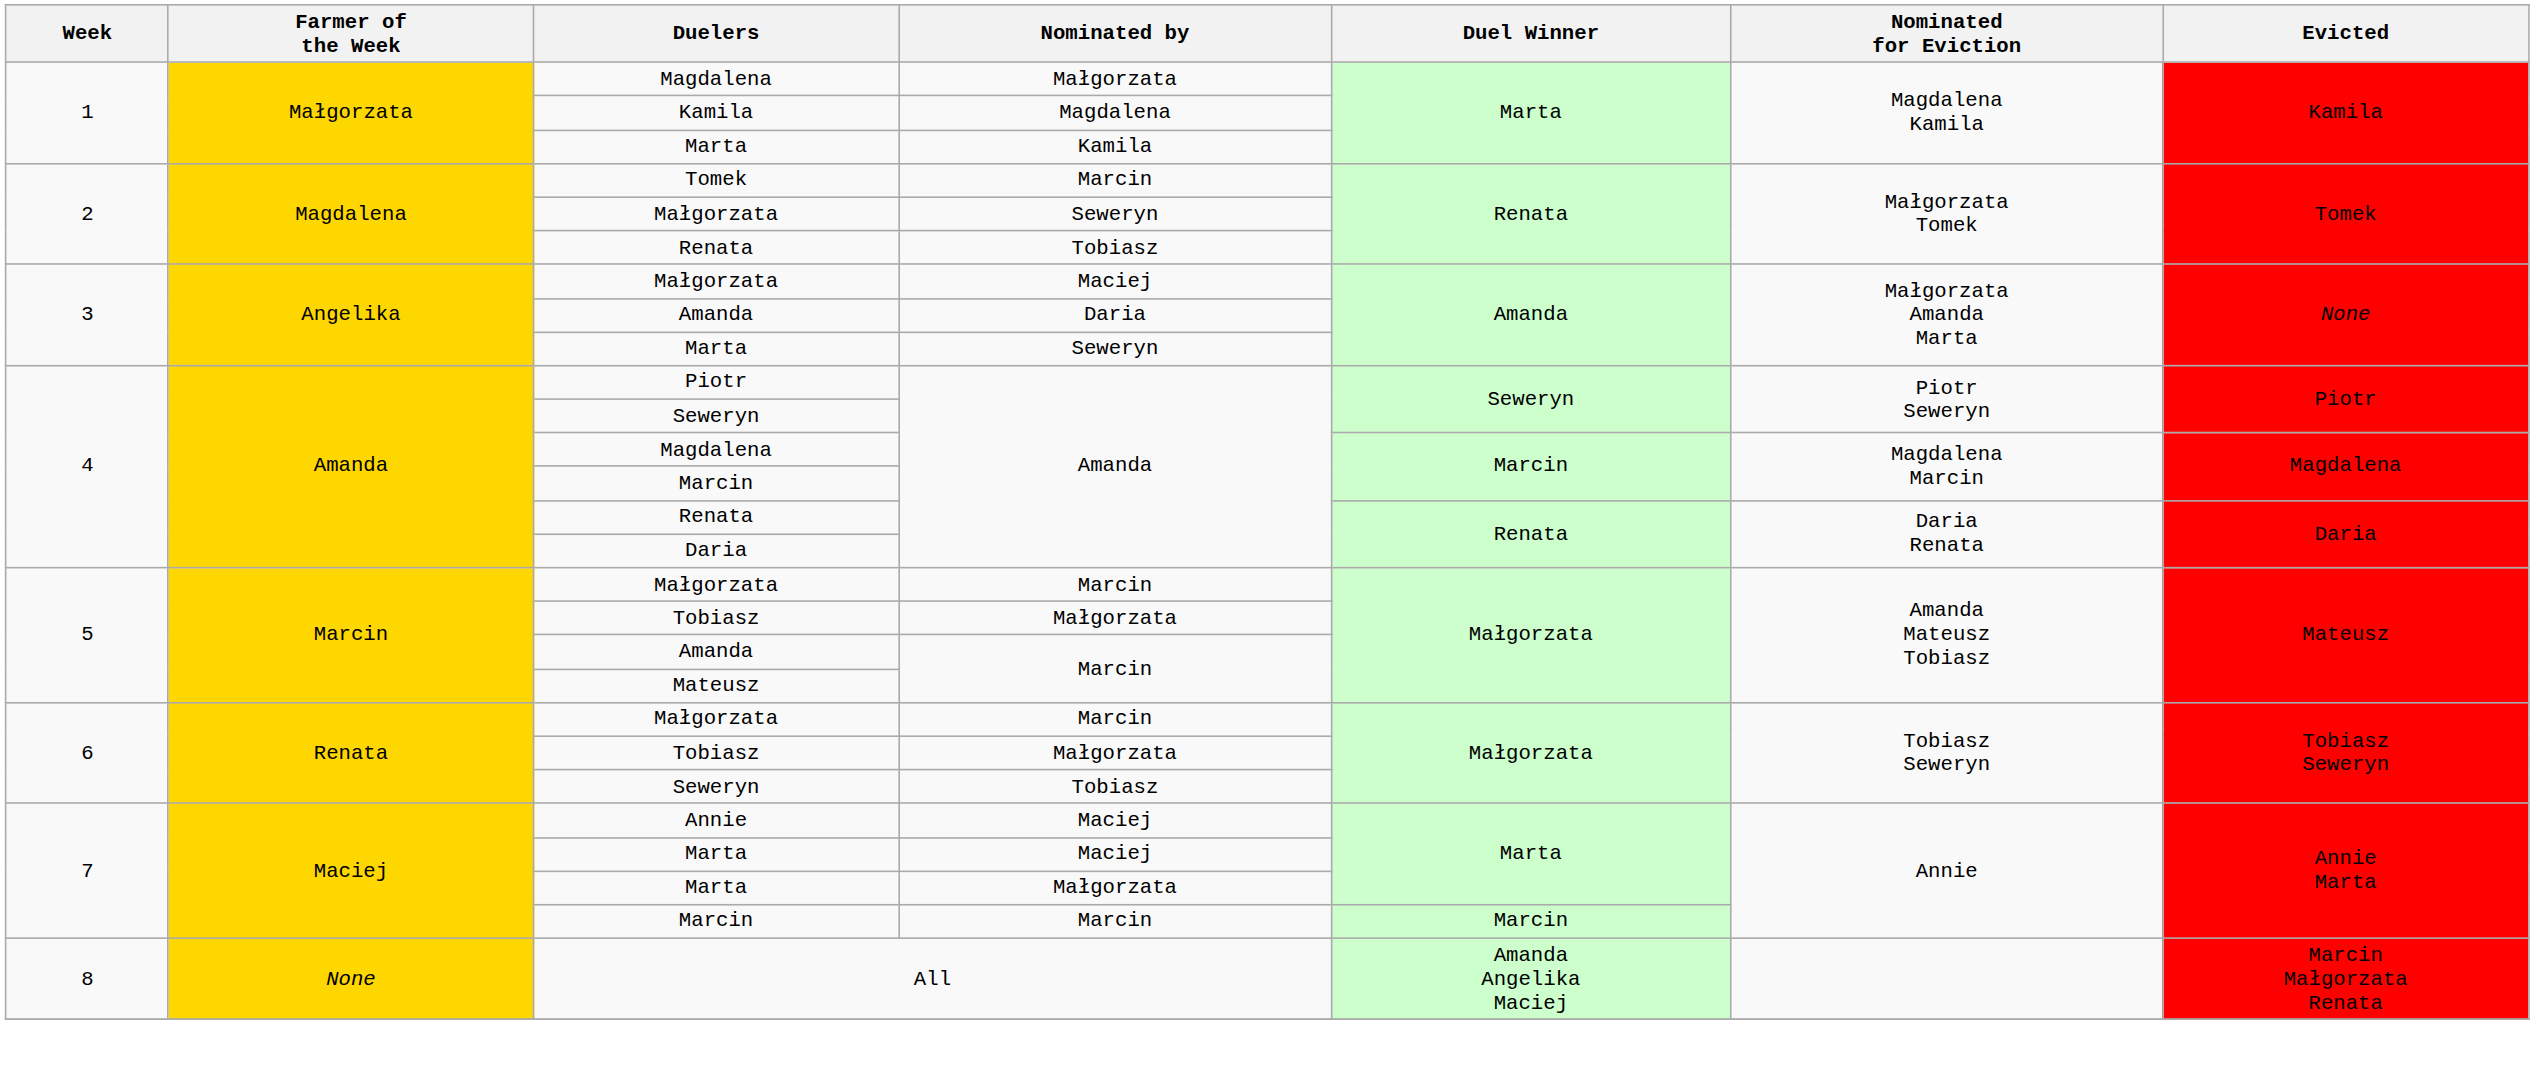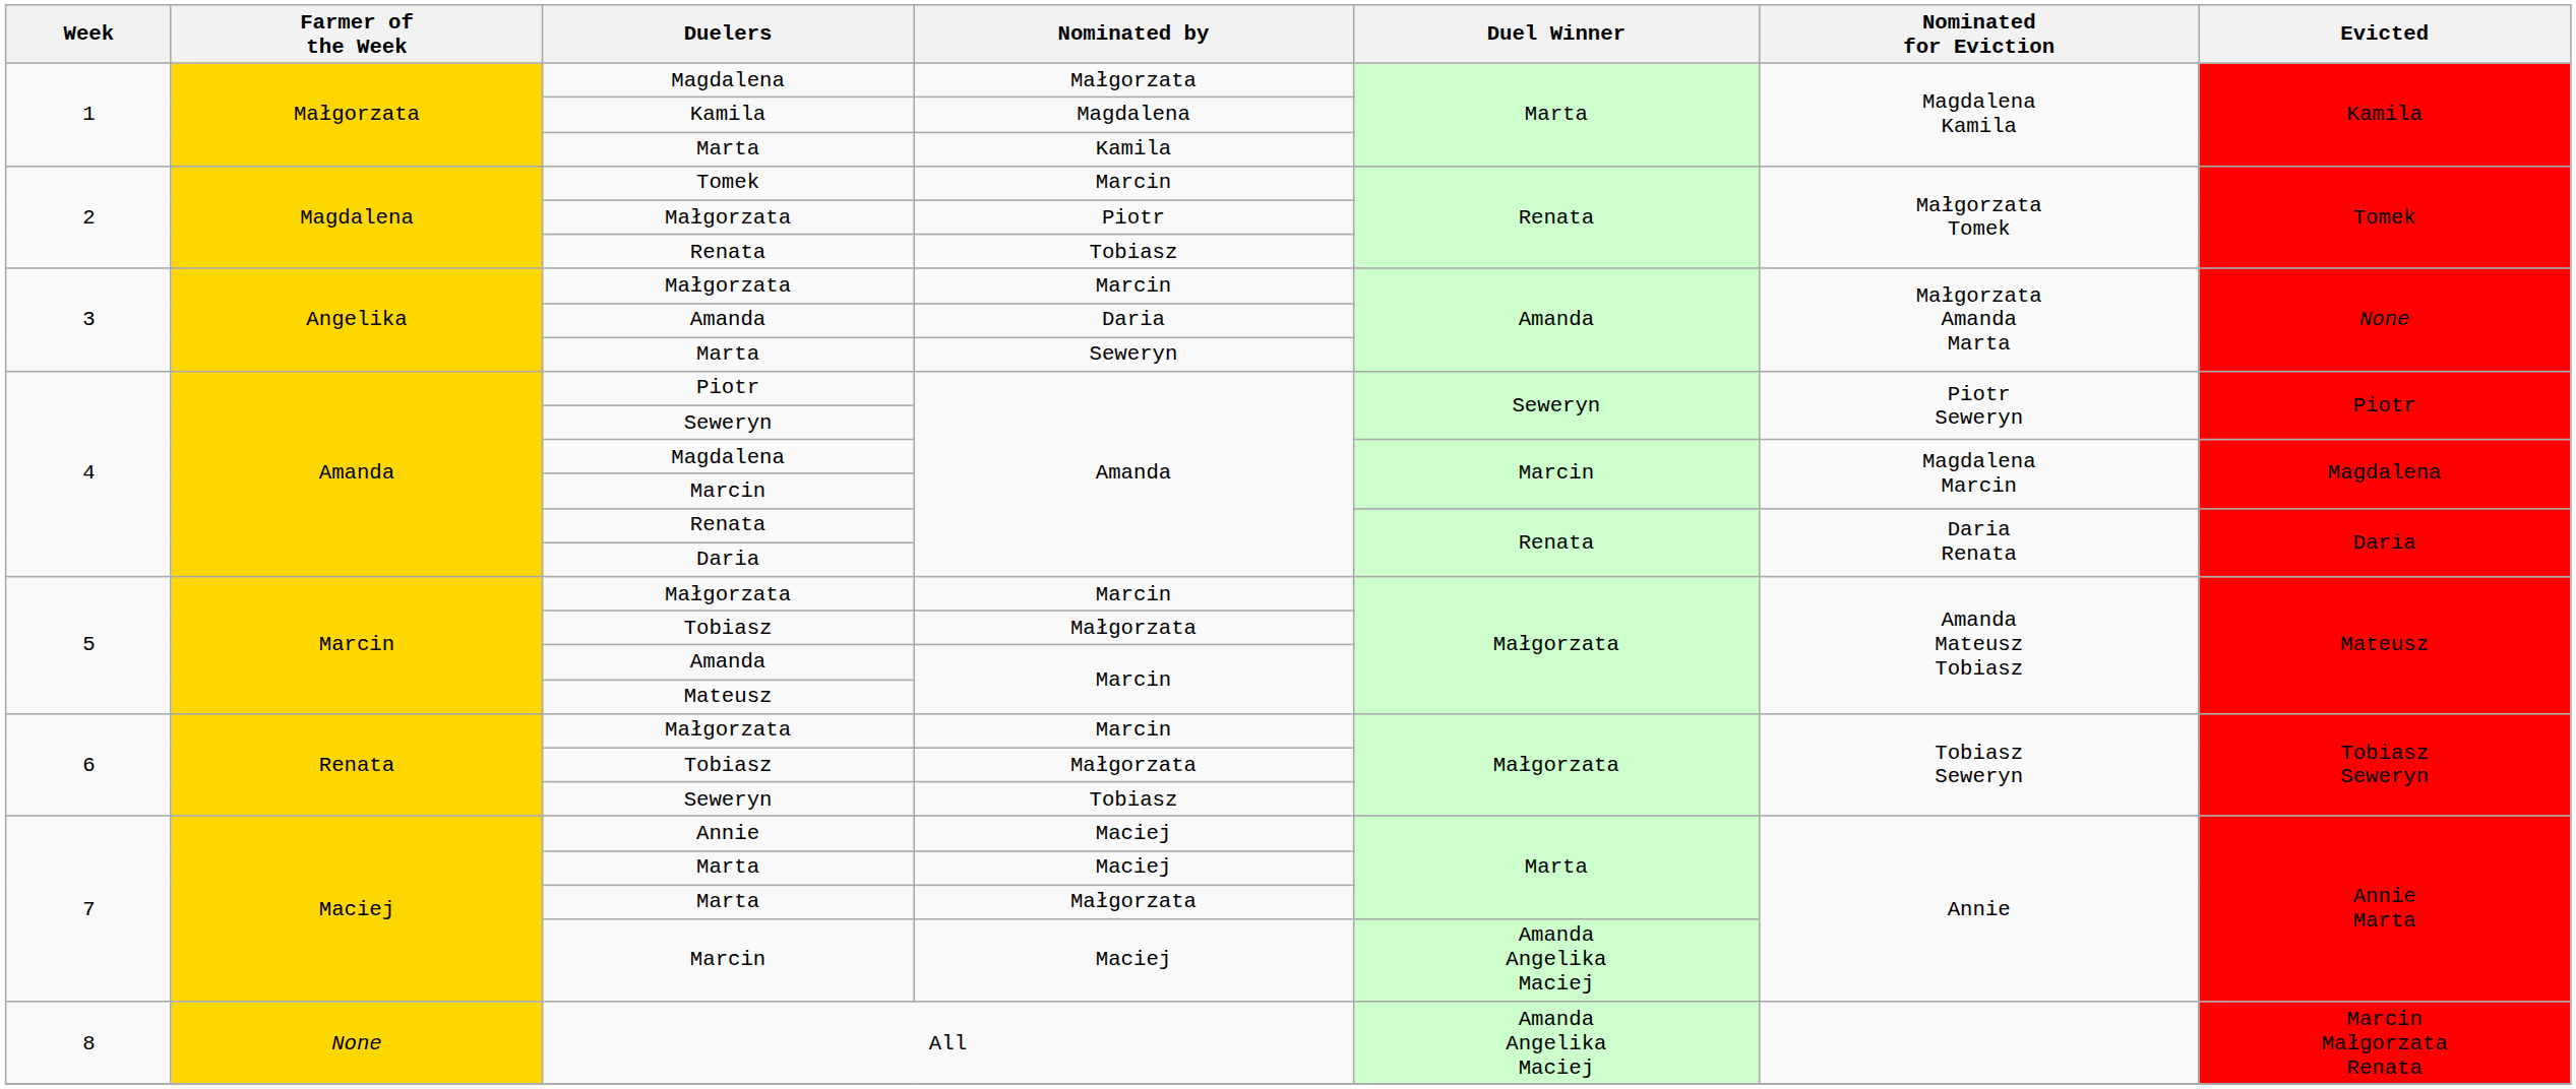2 / Małgorzata | Nominated by: Seweryn -> Piotr
3 / Małgorzata | Nominated by: Maciej -> Marcin
7 / Marcin | Nominated by: Marcin -> Maciej
7 / Marcin | Duel Winner: Marcin -> Amanda Angelika Maciej
